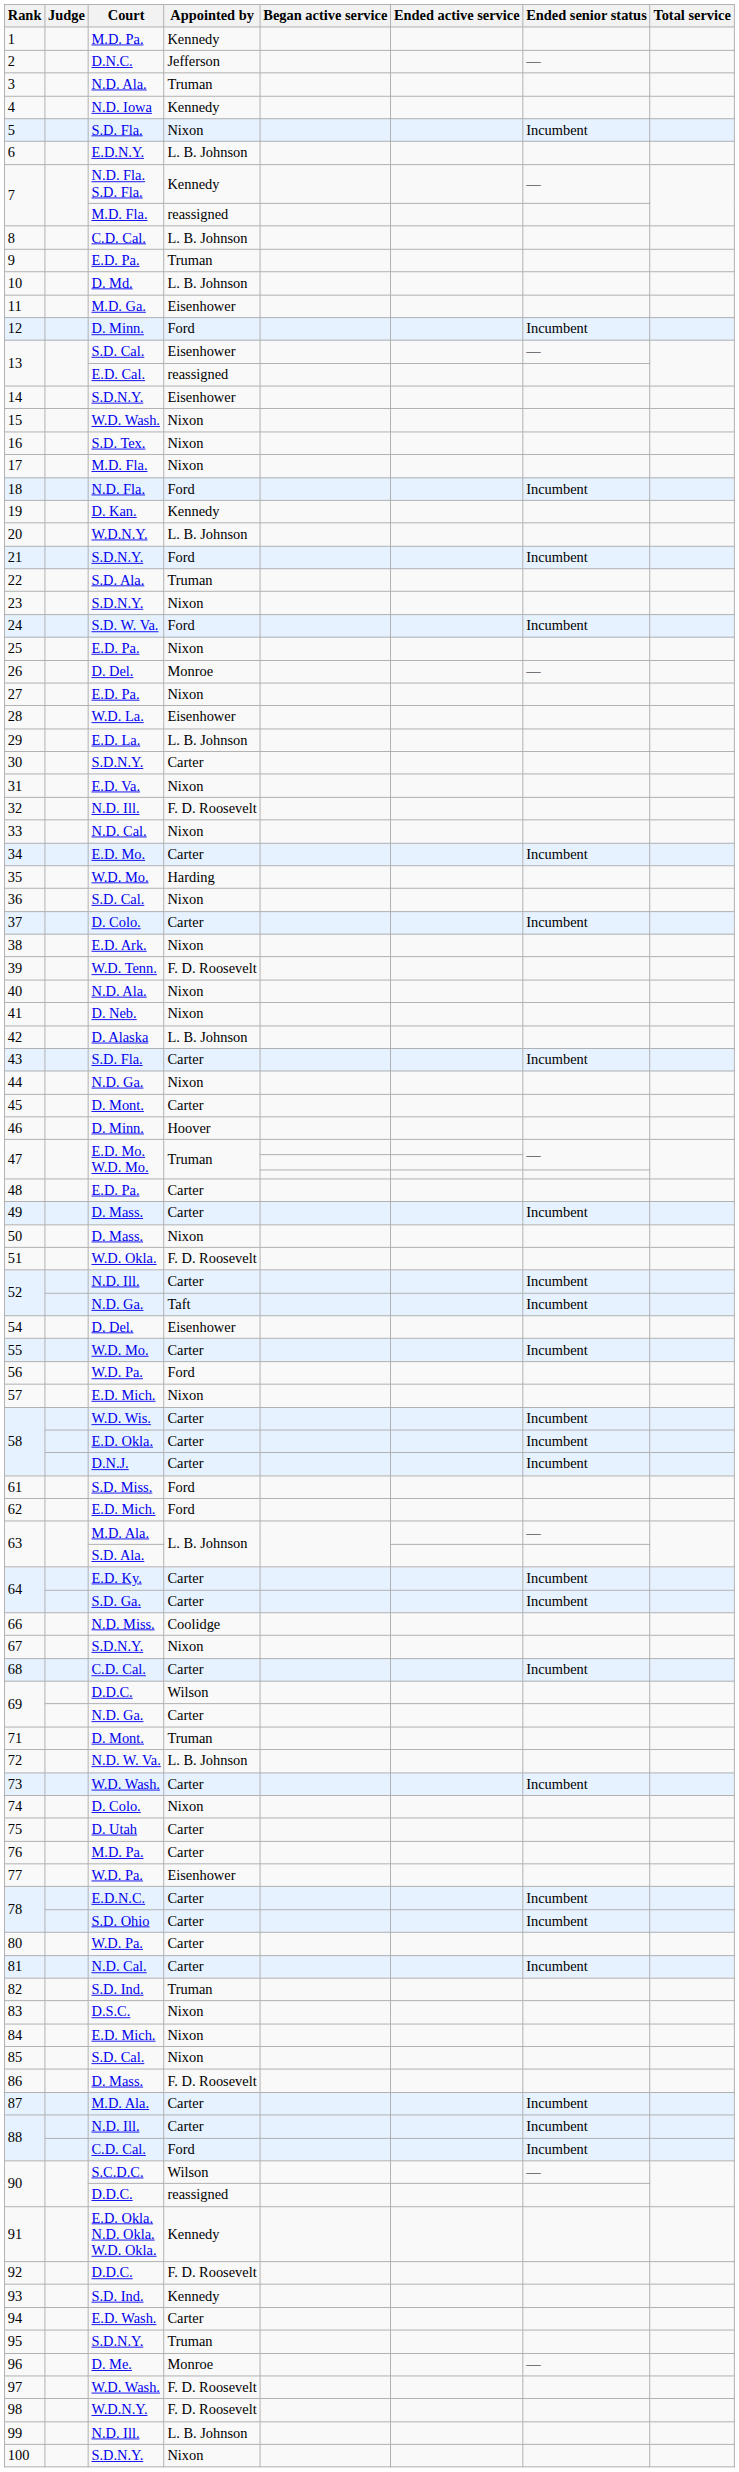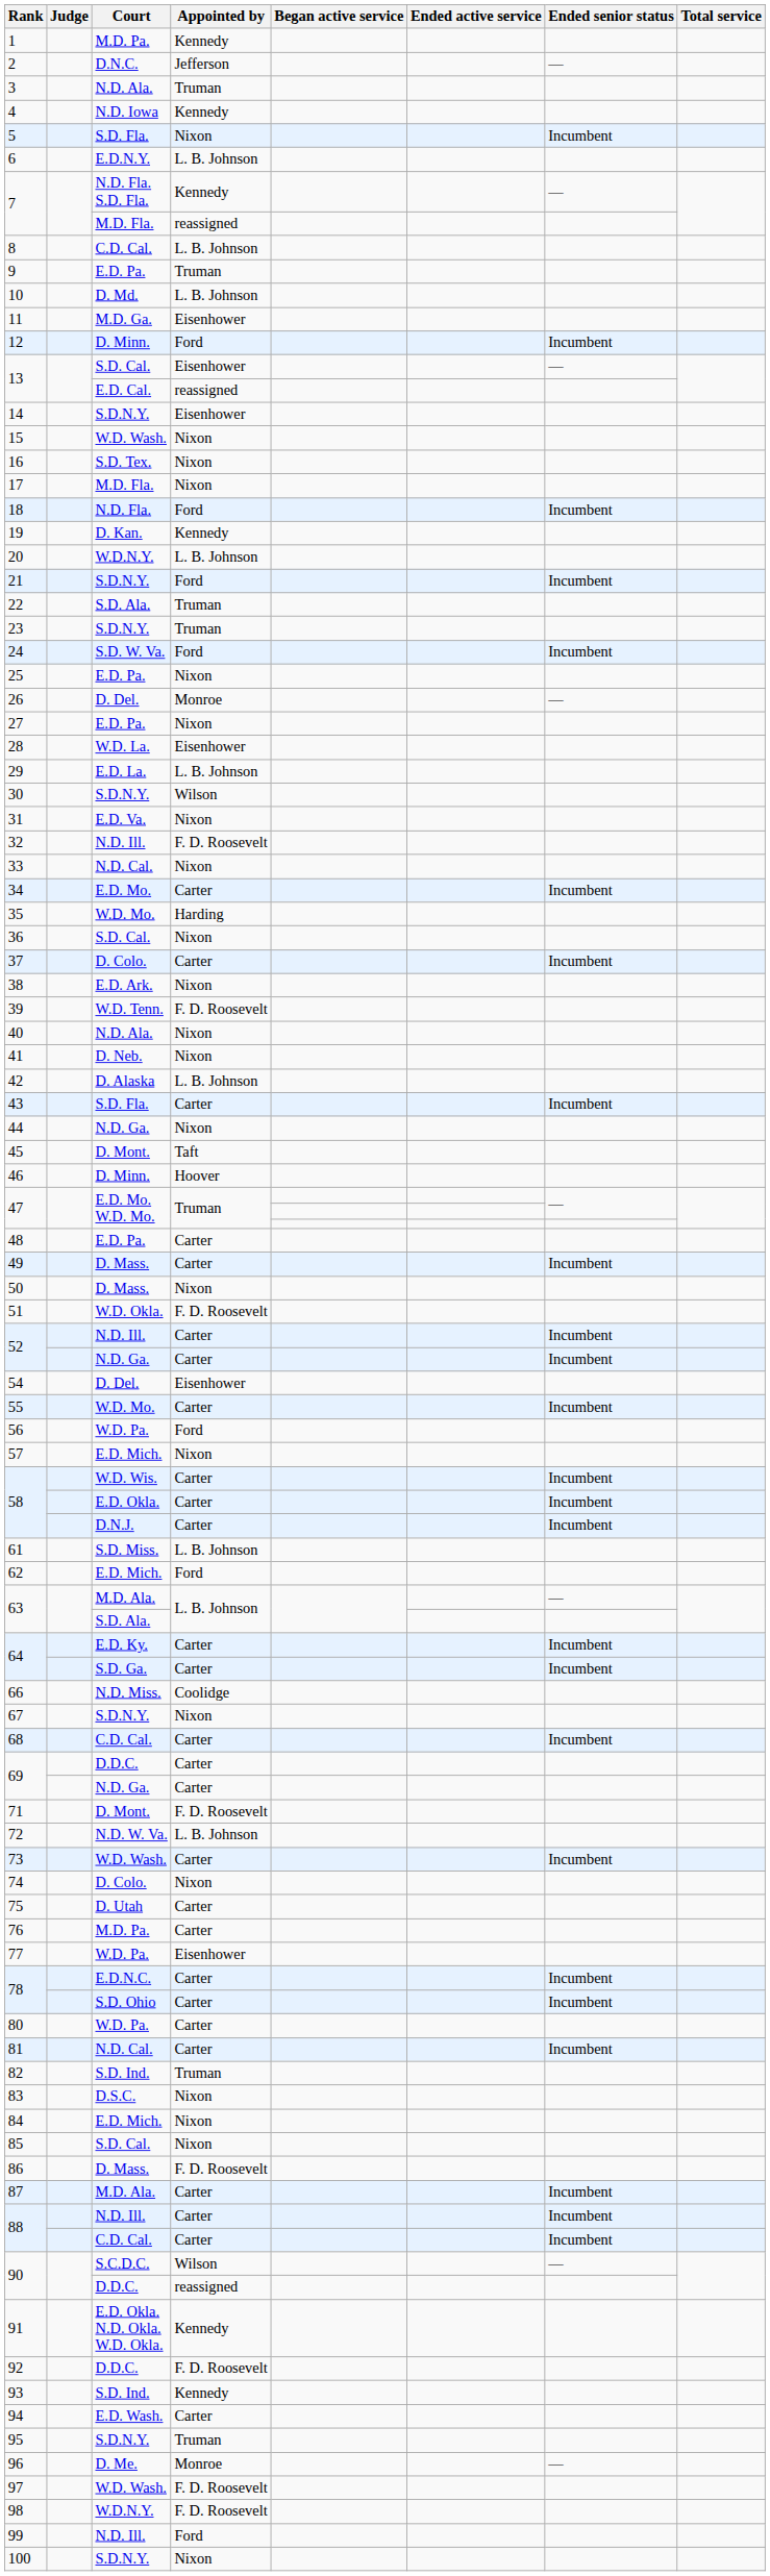23 | Appointed by: Nixon -> Truman
30 | Appointed by: Carter -> Wilson
45 | Appointed by: Carter -> Taft
52 / N.D. Ga. | Appointed by: Taft -> Carter
61 | Appointed by: Ford -> L. B. Johnson
69 / D.D.C. | Appointed by: Wilson -> Carter
71 | Appointed by: Truman -> F. D. Roosevelt
88 / C.D. Cal. | Appointed by: Ford -> Carter
99 | Appointed by: L. B. Johnson -> Ford
